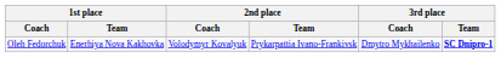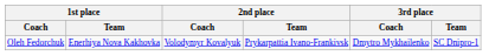Oleh Fedorchuk | 3rd place / Team: bold -> normal
